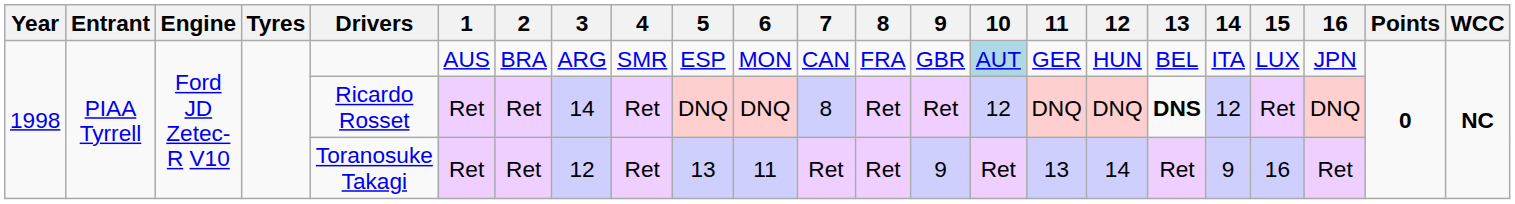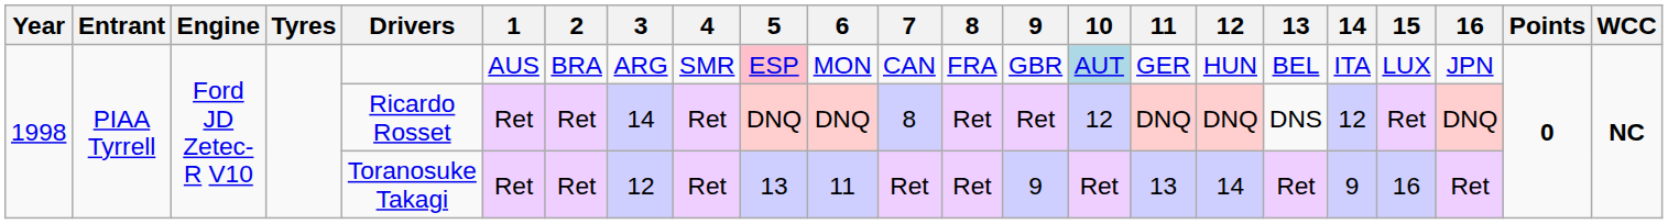row 2 | 5: no background -> pink background
row 3 | 13: bold -> normal
